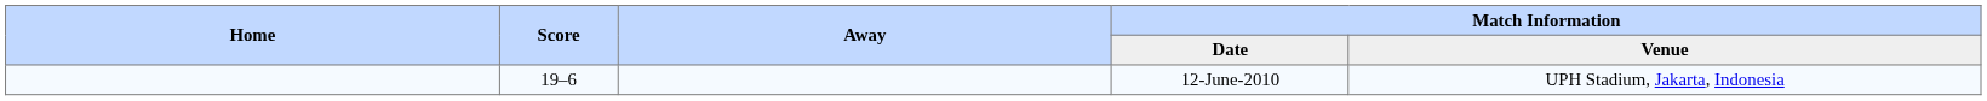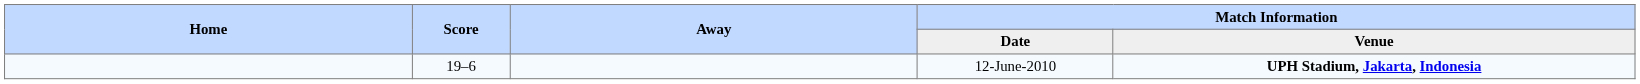12-June-2010 | Match Information / Venue: normal -> bold
